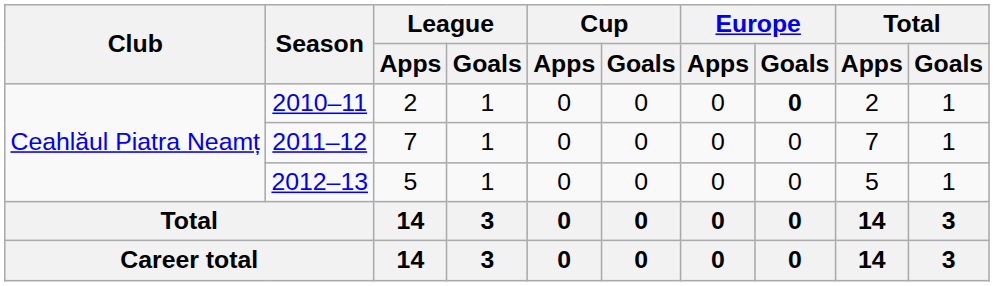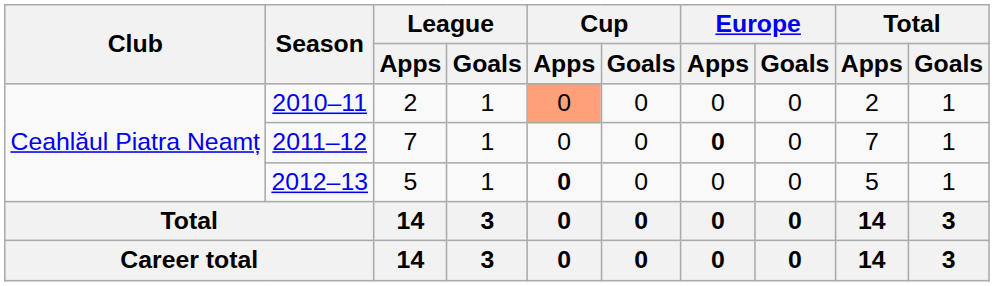2010–11 | Cup / Apps: no background -> lightsalmon background
2010–11 | Europe / Goals: bold -> normal
2011–12 | Europe / Apps: normal -> bold
2012–13 | Cup / Apps: normal -> bold
